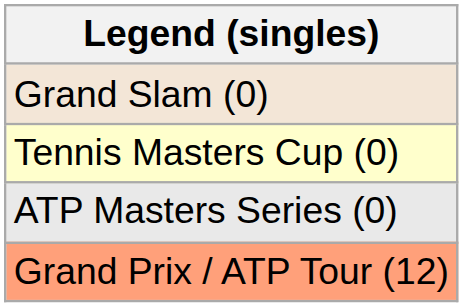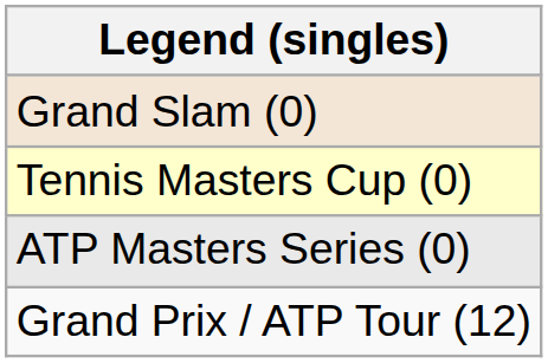row 5 | column 1: lightsalmon background -> no background
